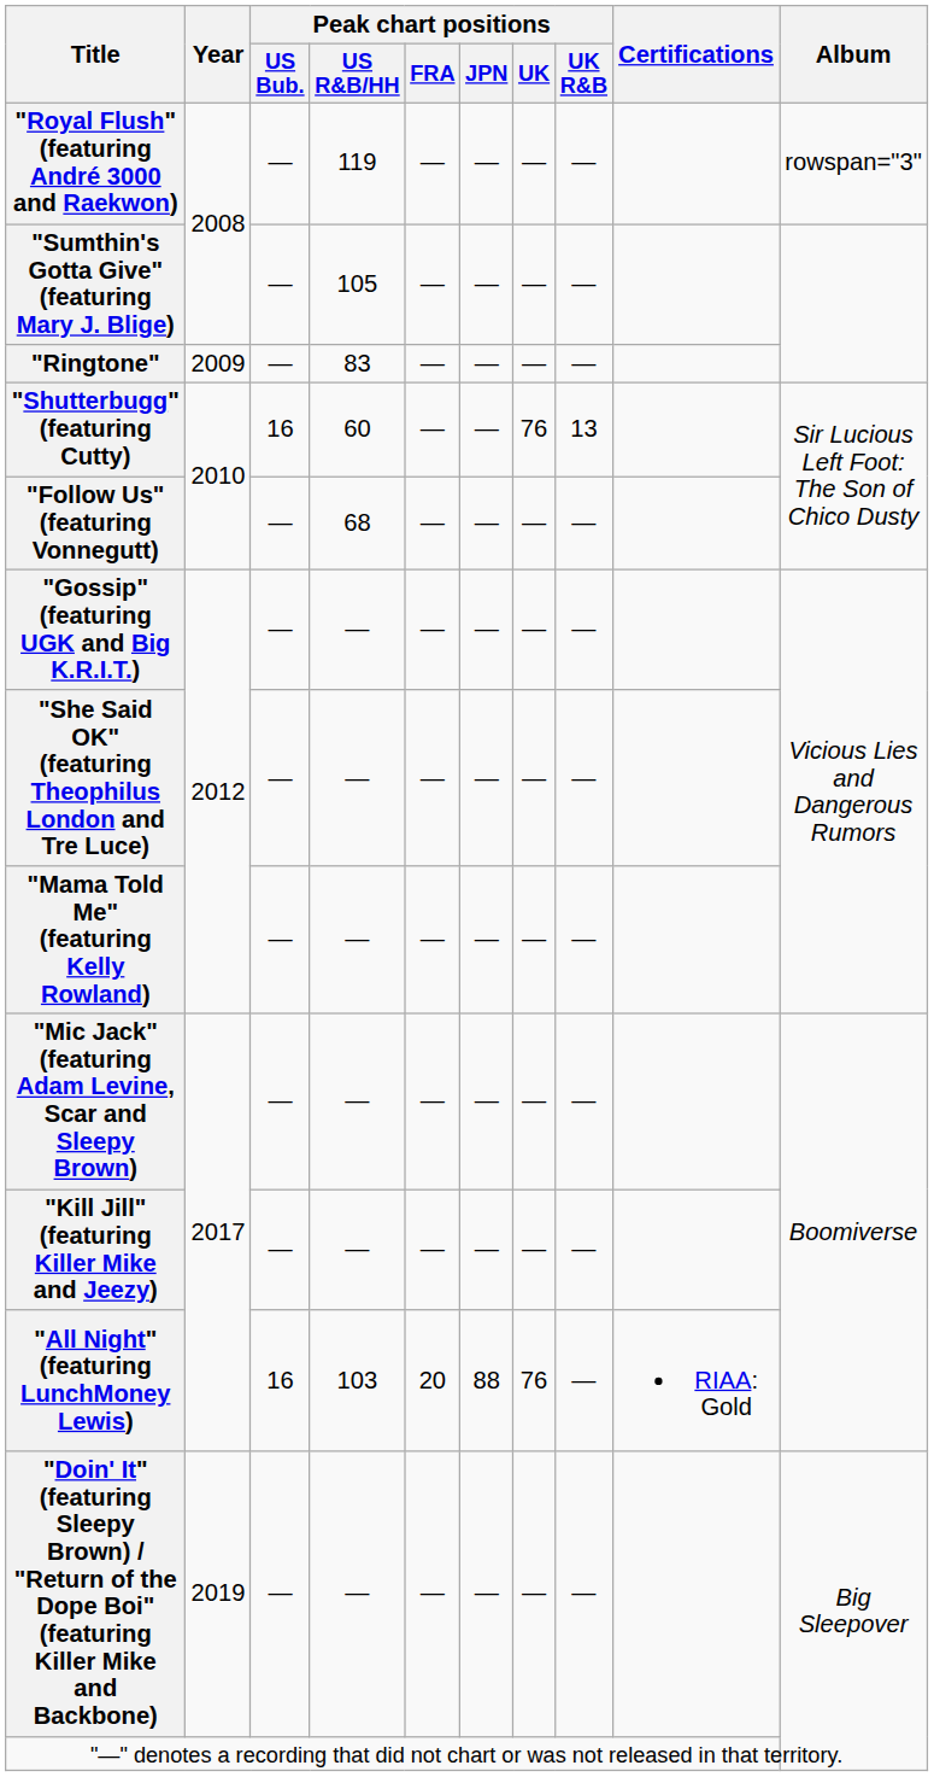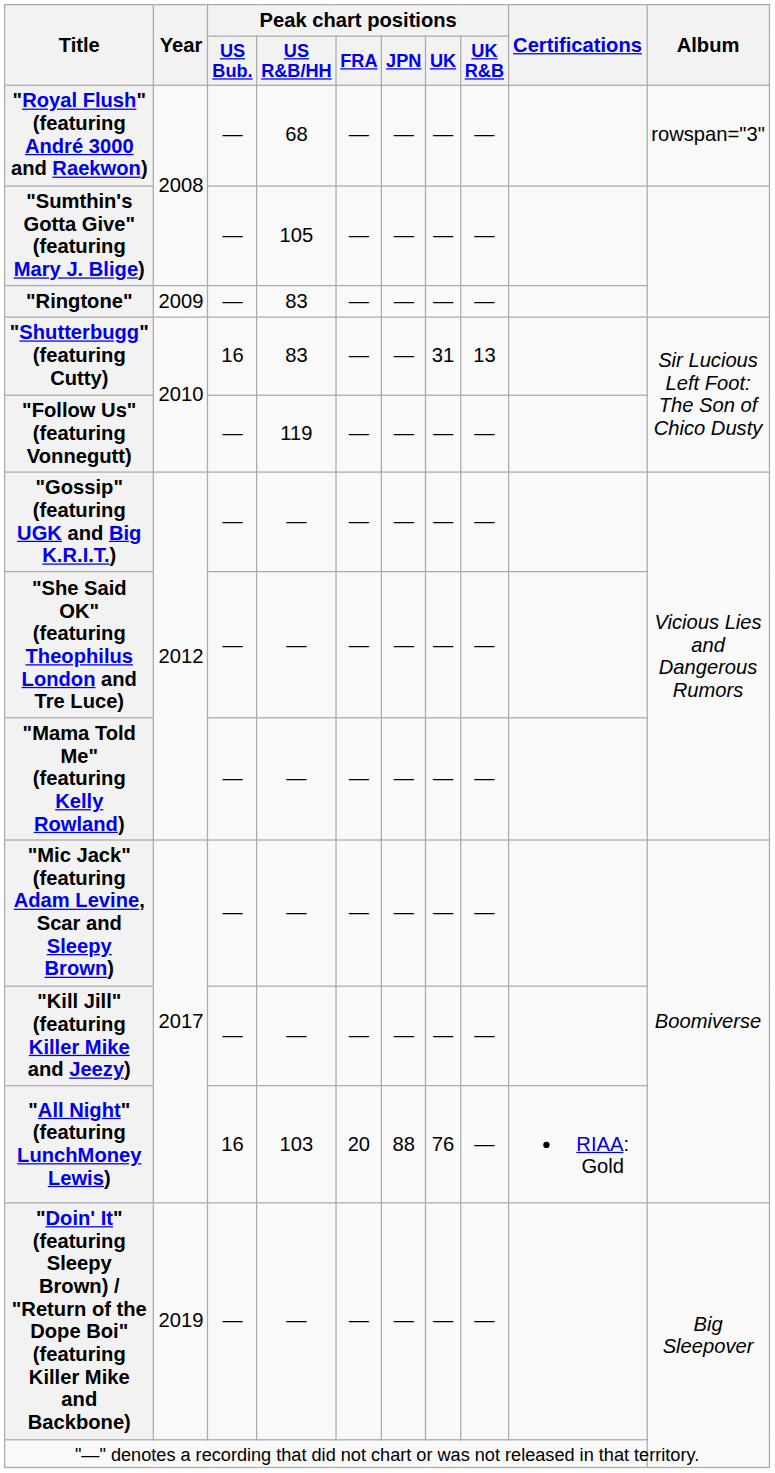"Royal Flush" (featuring André 3000 and Raekwon) | Peak chart positions / US R&B/HH: 119 -> 68
"Shutterbugg" (featuring Cutty) | Peak chart positions / US R&B/HH: 60 -> 83
"Shutterbugg" (featuring Cutty) | Peak chart positions / UK: 76 -> 31
"Follow Us" (featuring Vonnegutt) | Peak chart positions / US R&B/HH: 68 -> 119
